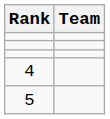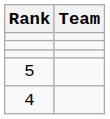row 5 | Rank: 4 -> 5
row 6 | Rank: 5 -> 4
